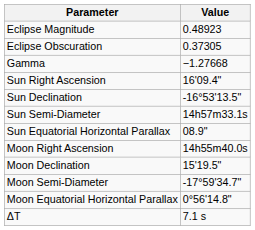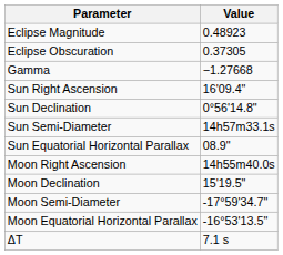Sun Declination | Value: -16°53'13.5" -> 0°56'14.8"
Moon Equatorial Horizontal Parallax | Value: 0°56'14.8" -> -16°53'13.5"
